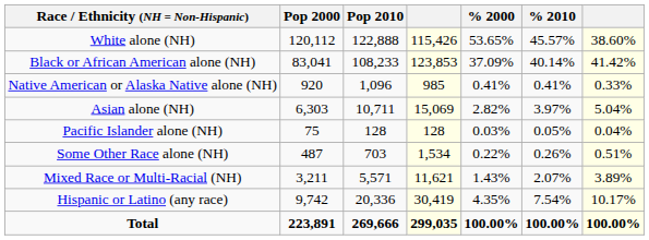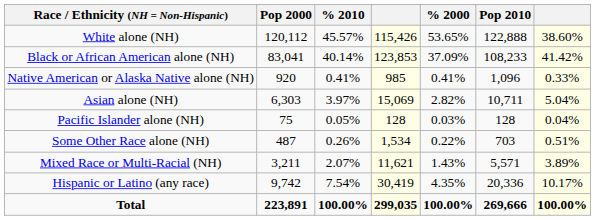columns swapped: Pop 2010 <-> % 2010
